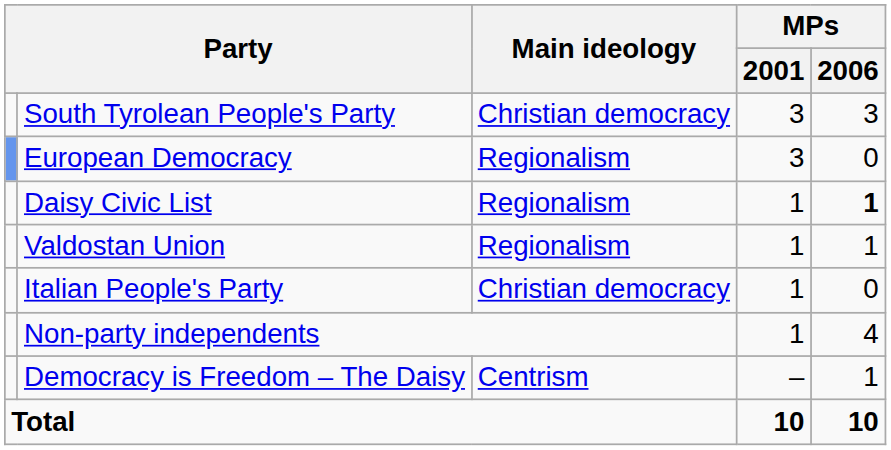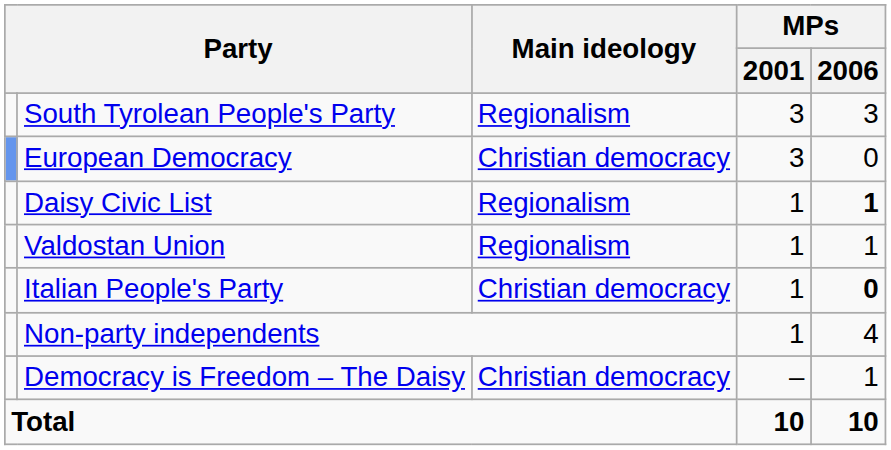South Tyrolean People's Party | Main ideology: Christian democracy -> Regionalism
European Democracy | Main ideology: Regionalism -> Christian democracy
Italian People's Party | MPs / 2006: normal -> bold
Democracy is Freedom – The Daisy | Main ideology: Centrism -> Christian democracy
